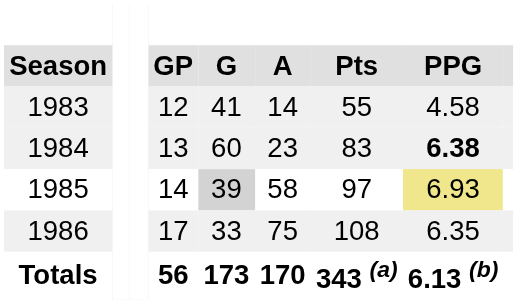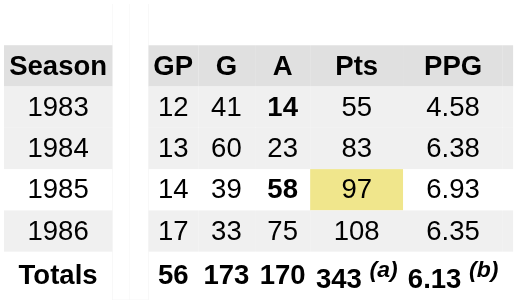1983 | A: normal -> bold
1984 | PPG: bold -> normal
1985 | G: lightgrey background -> no background
1985 | A: normal -> bold
1985 | Pts: no background -> khaki background
1985 | PPG: khaki background -> no background
